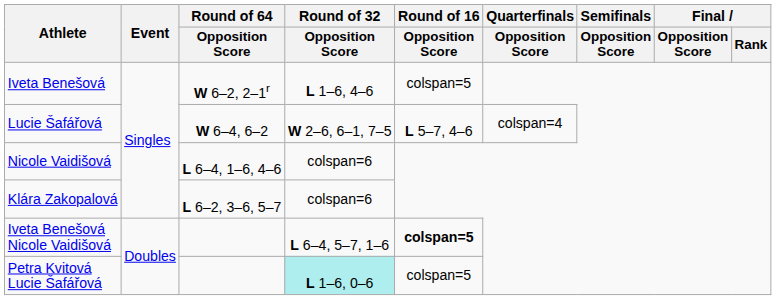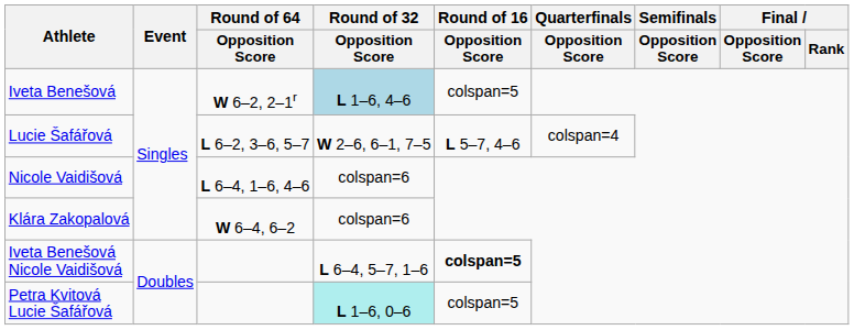Iveta Benešová | Round of 32 / Opposition Score: no background -> lightblue background
Lucie Šafářová | Round of 64 / Opposition Score: W 6–4, 6–2 -> L 6–2, 3–6, 5–7
Klára Zakopalová | Round of 64 / Opposition Score: L 6–2, 3–6, 5–7 -> W 6–4, 6–2
